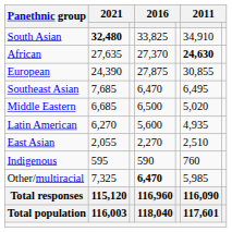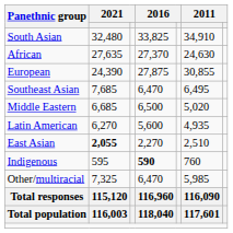South Asian | column 2: bold -> normal
African | column 6: bold -> normal
East Asian | column 2: normal -> bold
Indigenous | column 4: normal -> bold
Other/multiracial | column 4: bold -> normal
